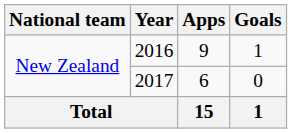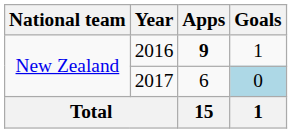2016 | Apps: normal -> bold
2017 | Goals: no background -> lightblue background
